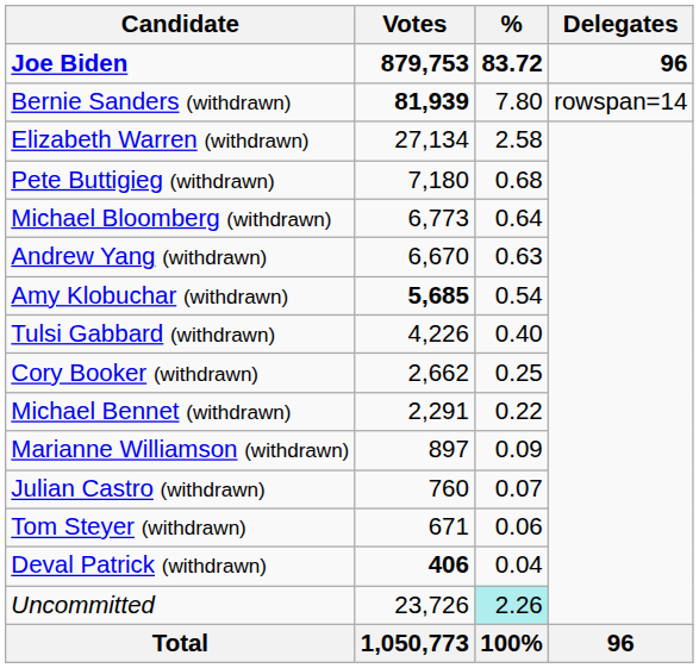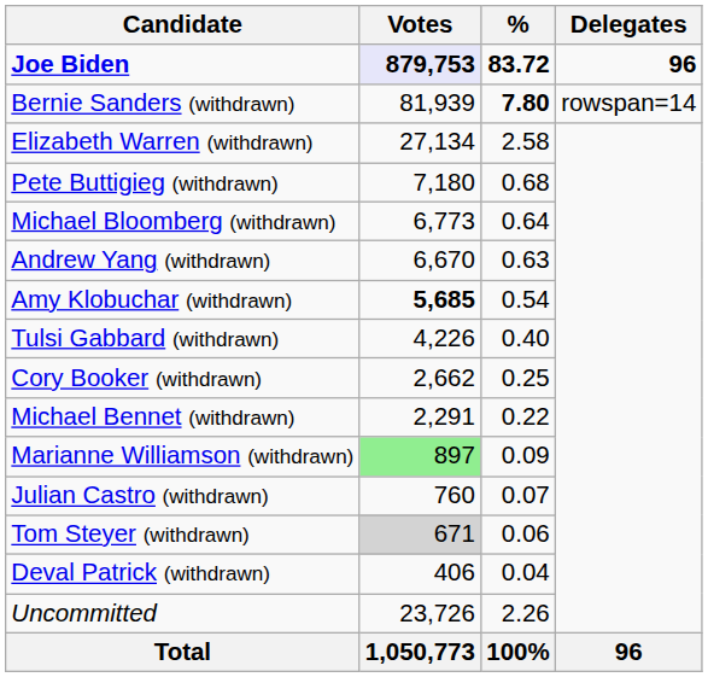Joe Biden | Votes: no background -> lavender background
Bernie Sanders (withdrawn) | Votes: bold -> normal
Bernie Sanders (withdrawn) | %: normal -> bold
Marianne Williamson (withdrawn) | Votes: no background -> lightgreen background
Tom Steyer (withdrawn) | Votes: no background -> lightgrey background
Deval Patrick (withdrawn) | Votes: bold -> normal
Uncommitted | %: paleturquoise background -> no background
